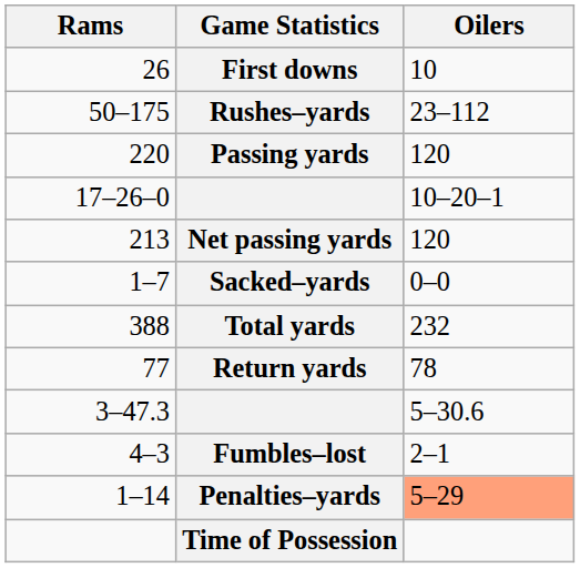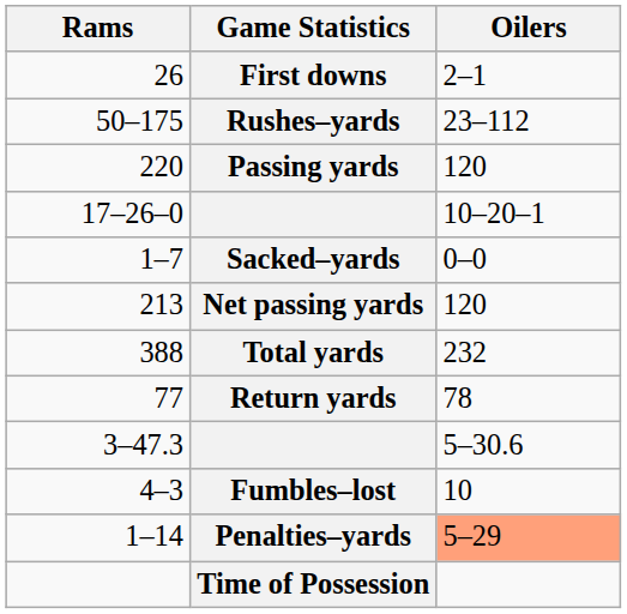First downs | Oilers: 10 -> 2–1
rows swapped: Sacked–yards <-> Net passing yards
Fumbles–lost | Oilers: 2–1 -> 10
